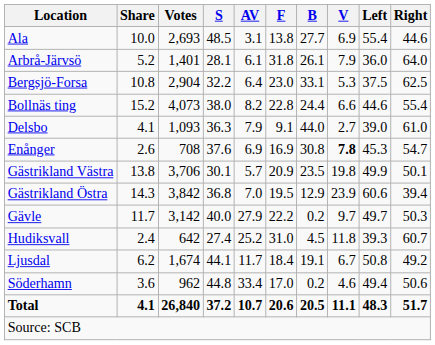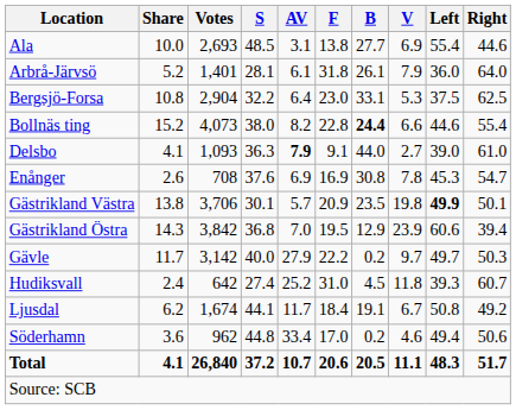Bollnäs ting | B: normal -> bold
Delsbo | AV: normal -> bold
Enånger | V: bold -> normal
Gästrikland Västra | Left: normal -> bold
